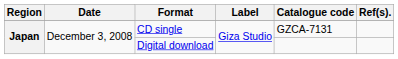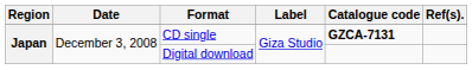CD single | Catalogue code: normal -> bold
